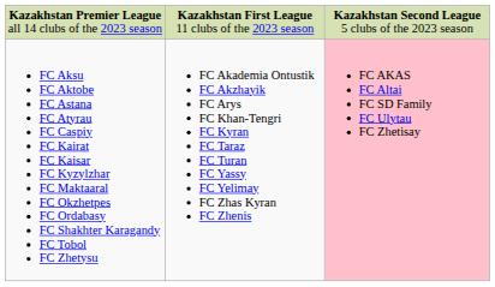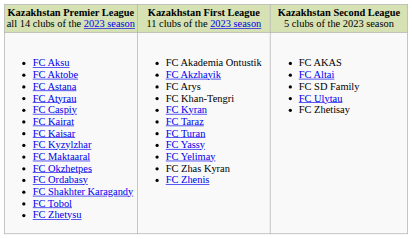row 2 | column 3: pink background -> no background
